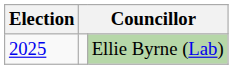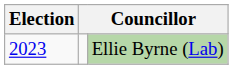Ellie Byrne (Lab) | Election: 2025 -> 2023
